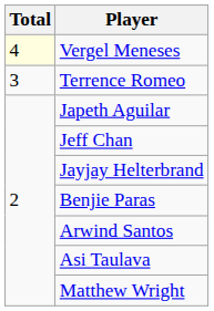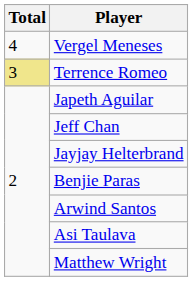Vergel Meneses | Total: lightyellow background -> no background
Terrence Romeo | Total: no background -> khaki background
